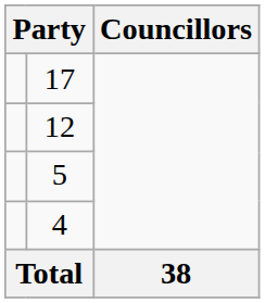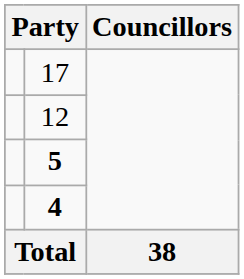5 | column 2: normal -> bold
4 | column 2: normal -> bold
